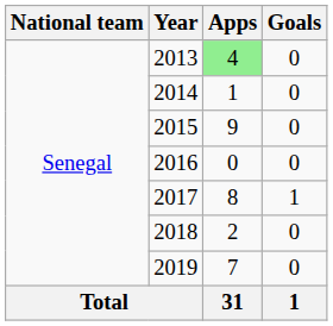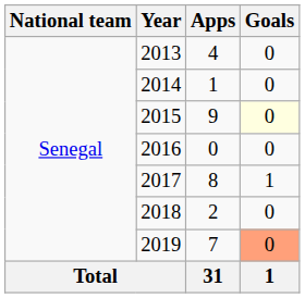2013 | Apps: lightgreen background -> no background
2015 | Goals: no background -> lightyellow background
2019 | Goals: no background -> lightsalmon background
